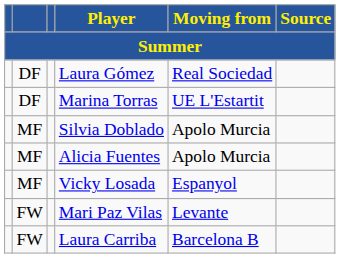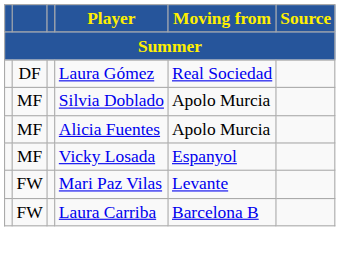- row: DF | Marina Torras | UE L'Estartit
